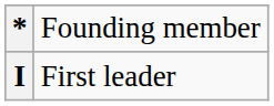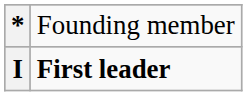I | column 2: normal -> bold
